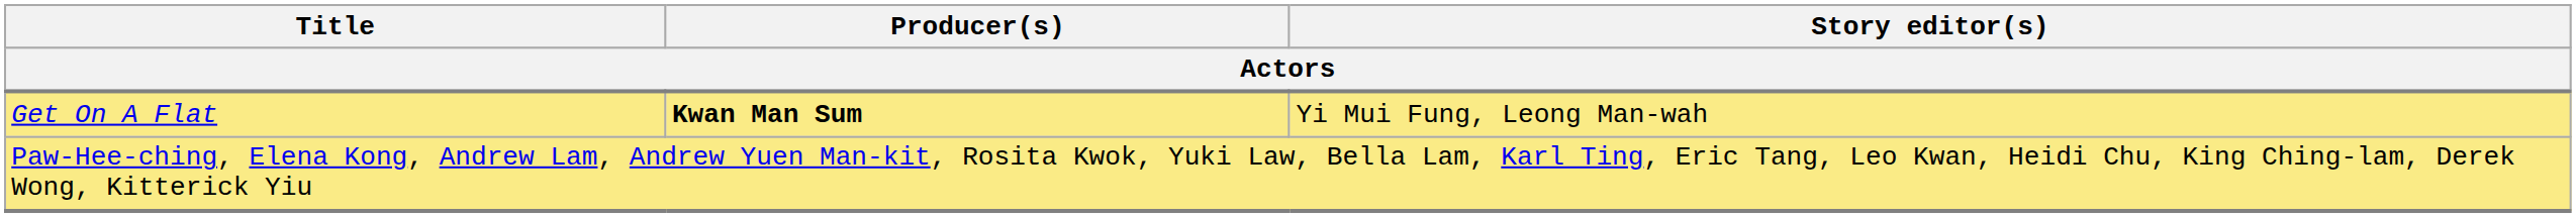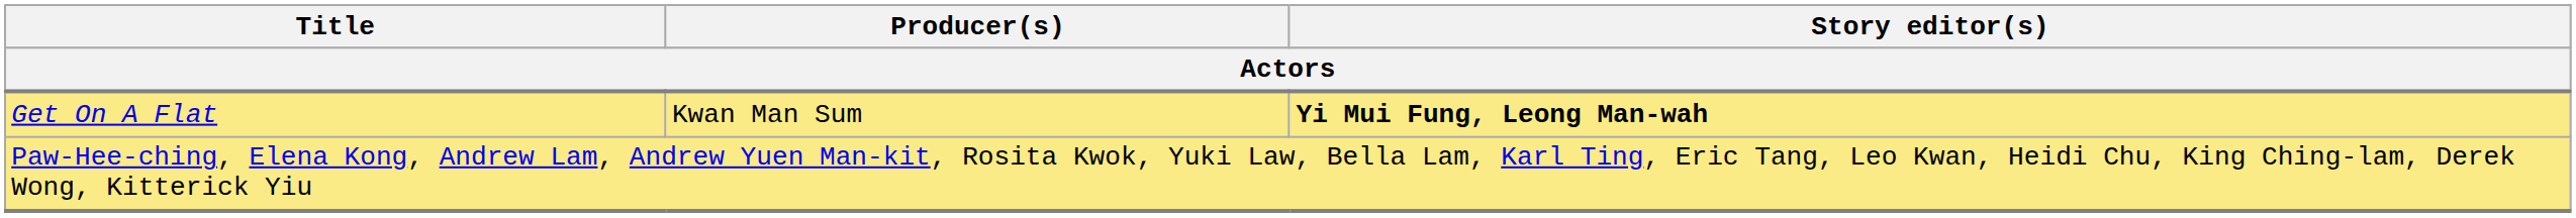row 3 | Producer(s): bold -> normal
row 3 | Story editor(s): normal -> bold
